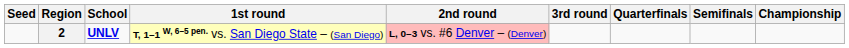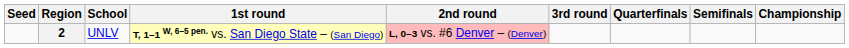2 | School: bold -> normal
